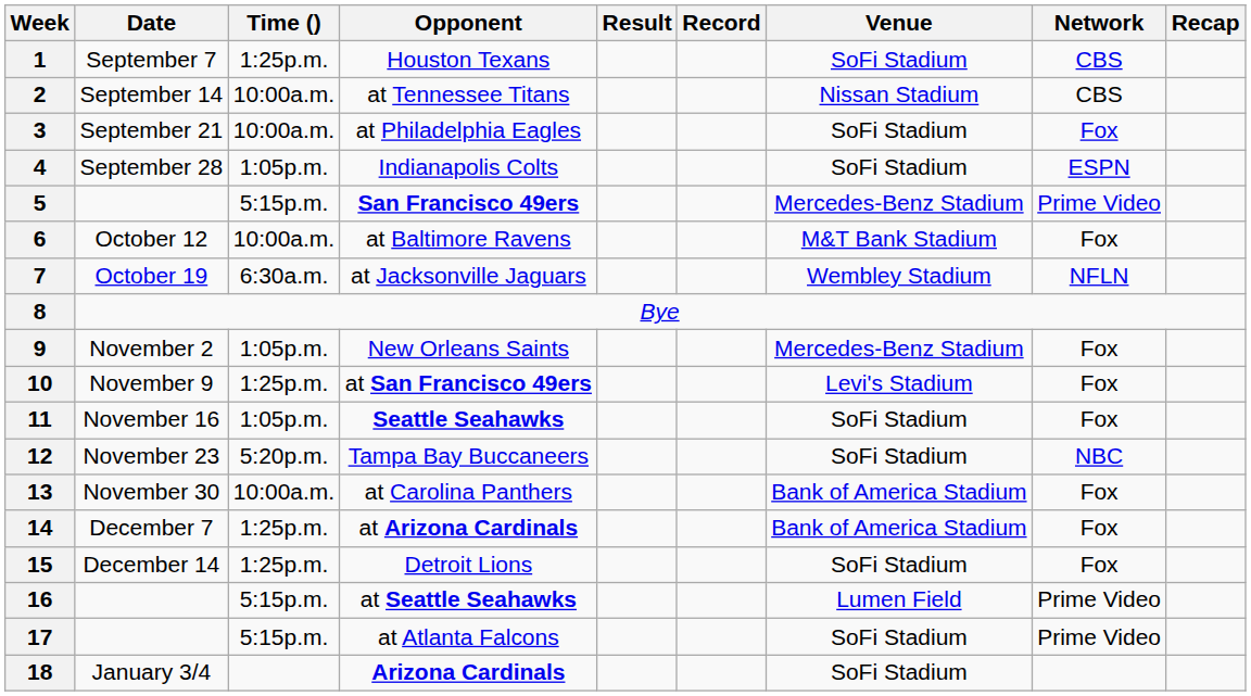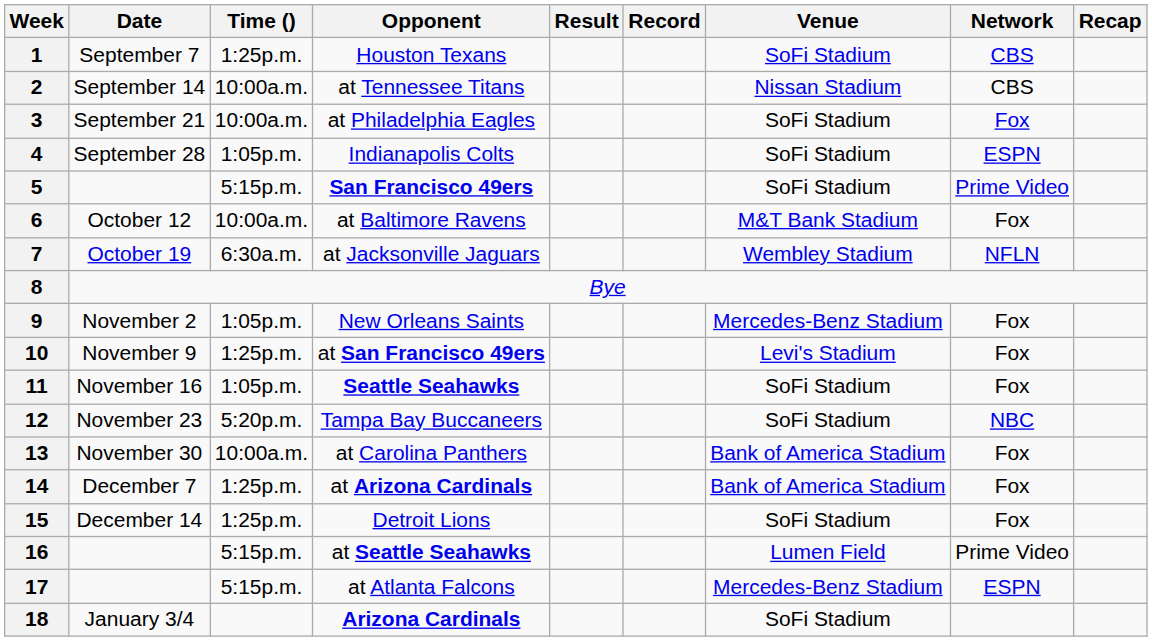5 | Venue: Mercedes-Benz Stadium -> SoFi Stadium
17 | Venue: SoFi Stadium -> Mercedes-Benz Stadium
17 | Network: Prime Video -> ESPN
